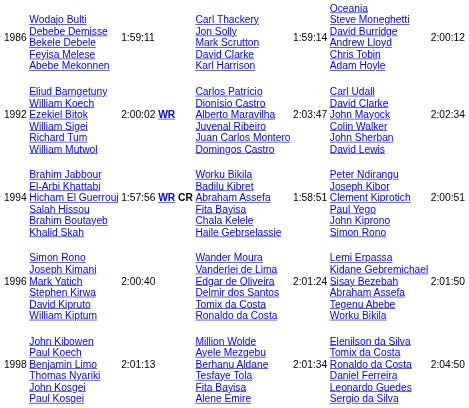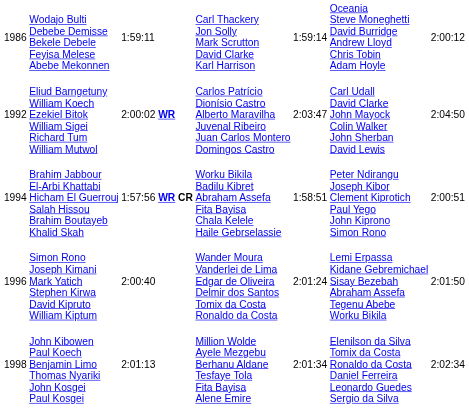row 2 | column 7: 2:02:34 -> 2:04:50
row 5 | column 7: 2:04:50 -> 2:02:34
